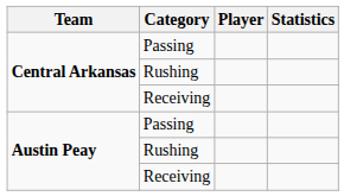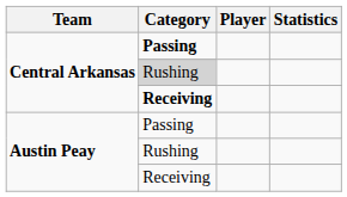Central Arkansas / Passing | Category: normal -> bold
Central Arkansas / Rushing | Category: no background -> lightgrey background
Central Arkansas / Receiving | Category: normal -> bold
